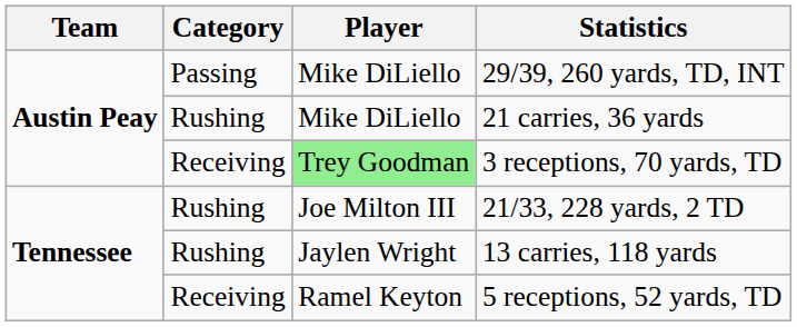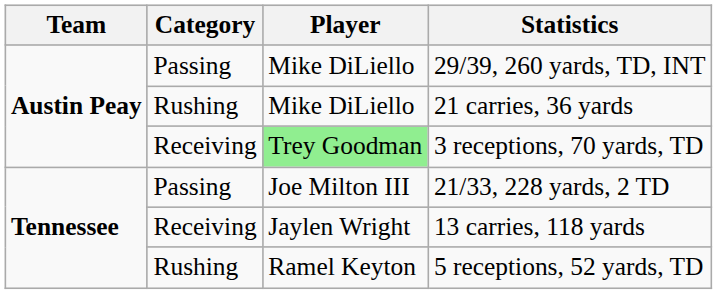21/33, 228 yards, 2 TD | Category: Rushing -> Passing
13 carries, 118 yards | Category: Rushing -> Receiving
5 receptions, 52 yards, TD | Category: Receiving -> Rushing
